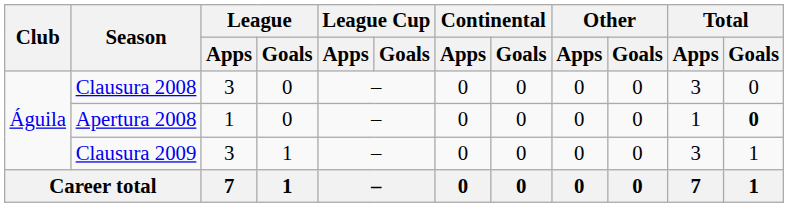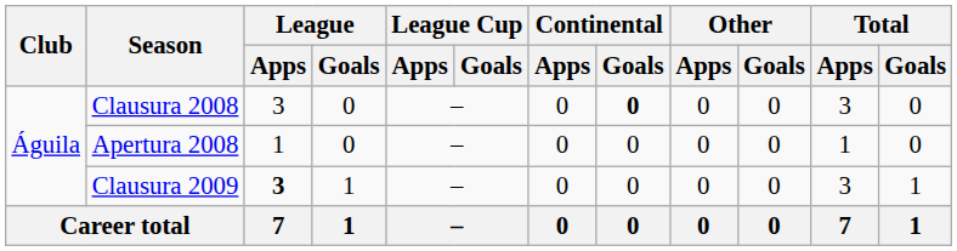Clausura 2008 | Continental / Goals: normal -> bold
Apertura 2008 | Total / Goals: bold -> normal
Clausura 2009 | League / Apps: normal -> bold
